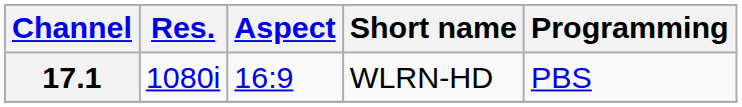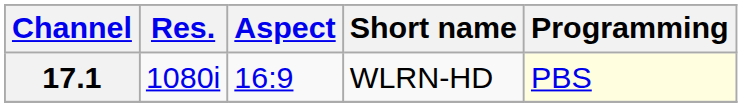17.1 | Programming: no background -> lightyellow background
